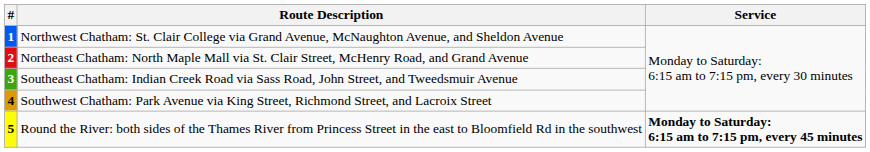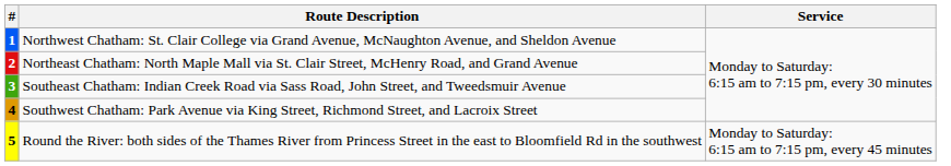row 6 | Service: bold -> normal
